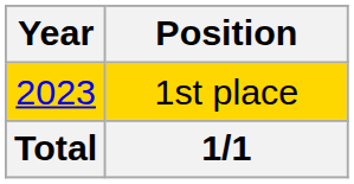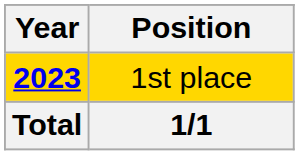1st place | Year: normal -> bold
